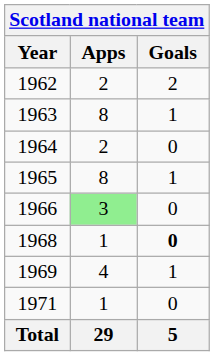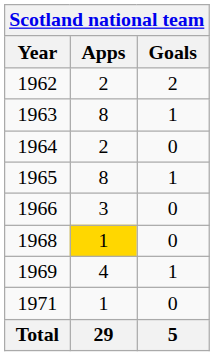1966 | Apps: lightgreen background -> no background
1968 | Apps: no background -> gold background
1968 | Goals: bold -> normal
